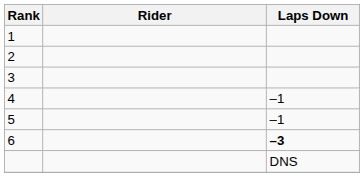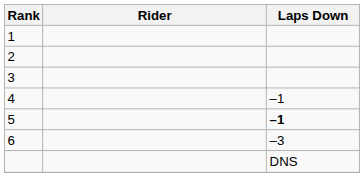5 | Laps Down: normal -> bold
6 | Laps Down: bold -> normal
